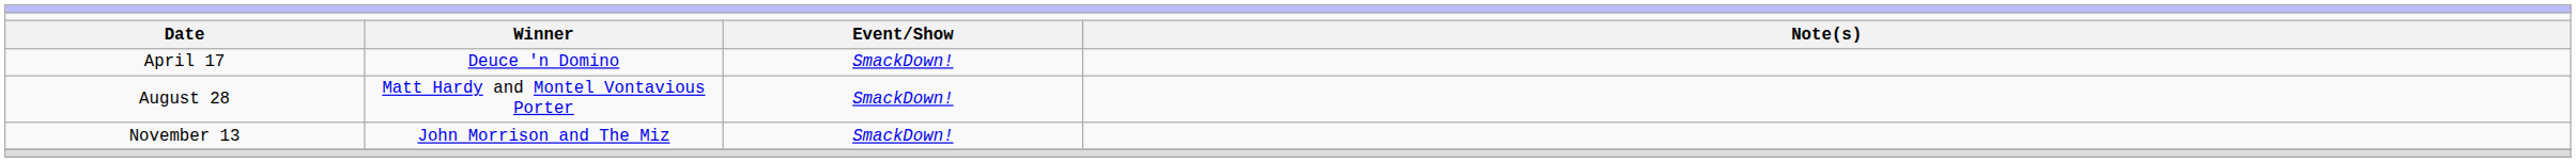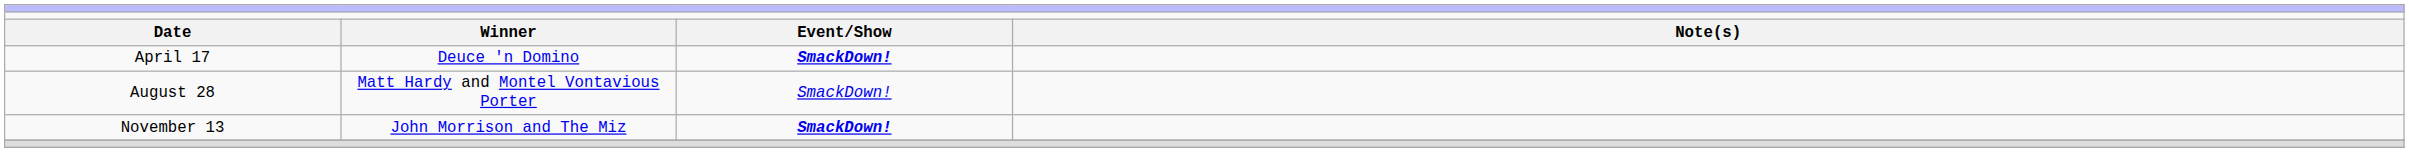April 17 | column 3: normal -> bold
November 13 | column 3: normal -> bold
